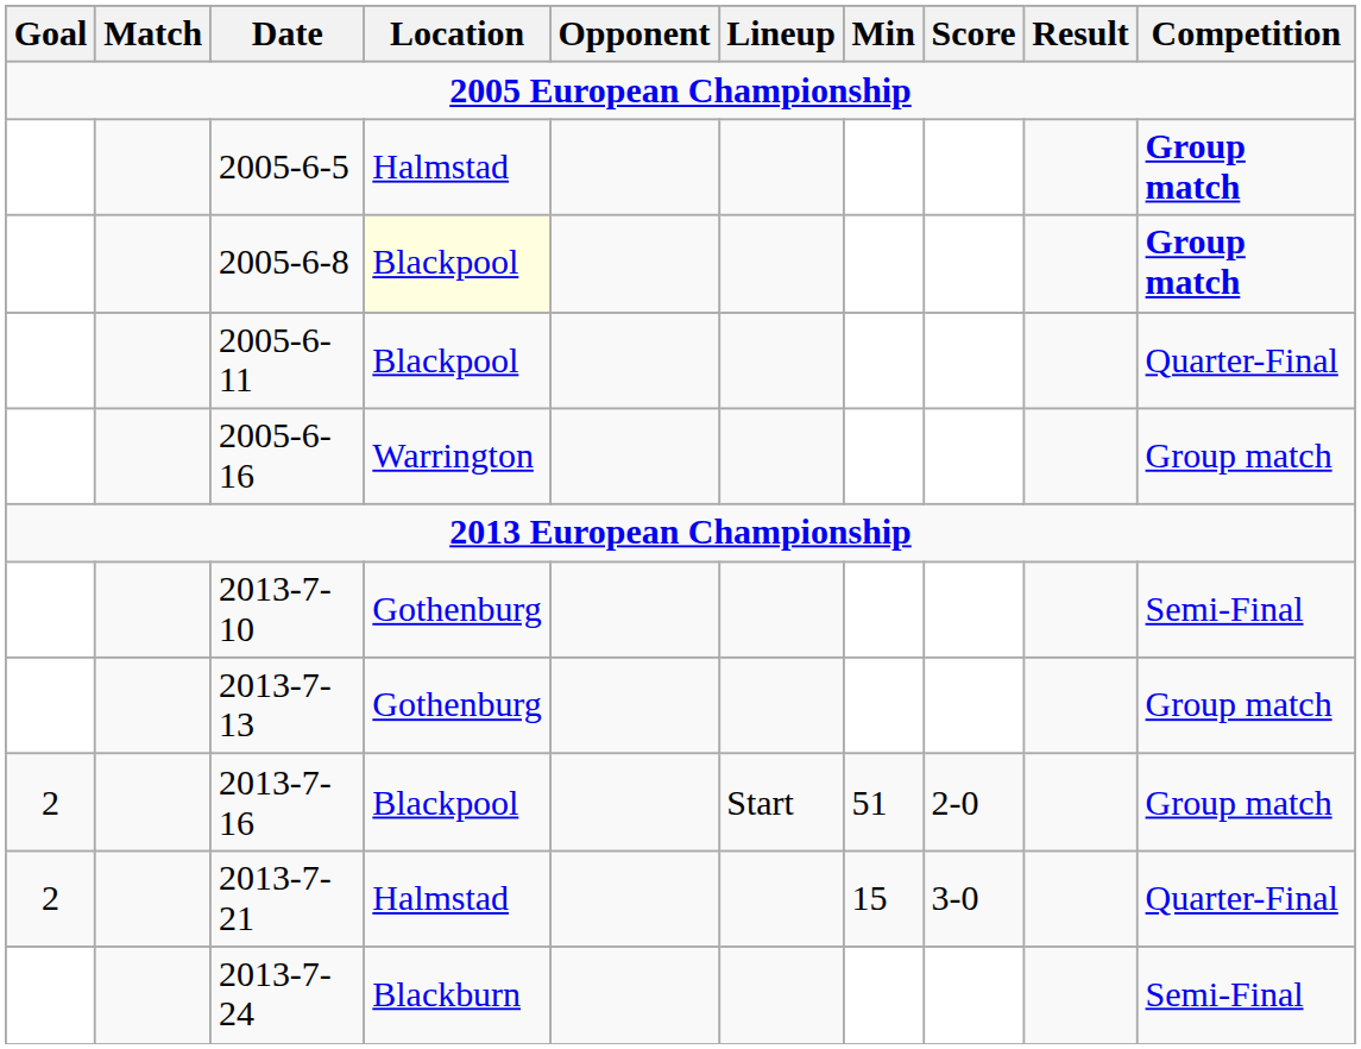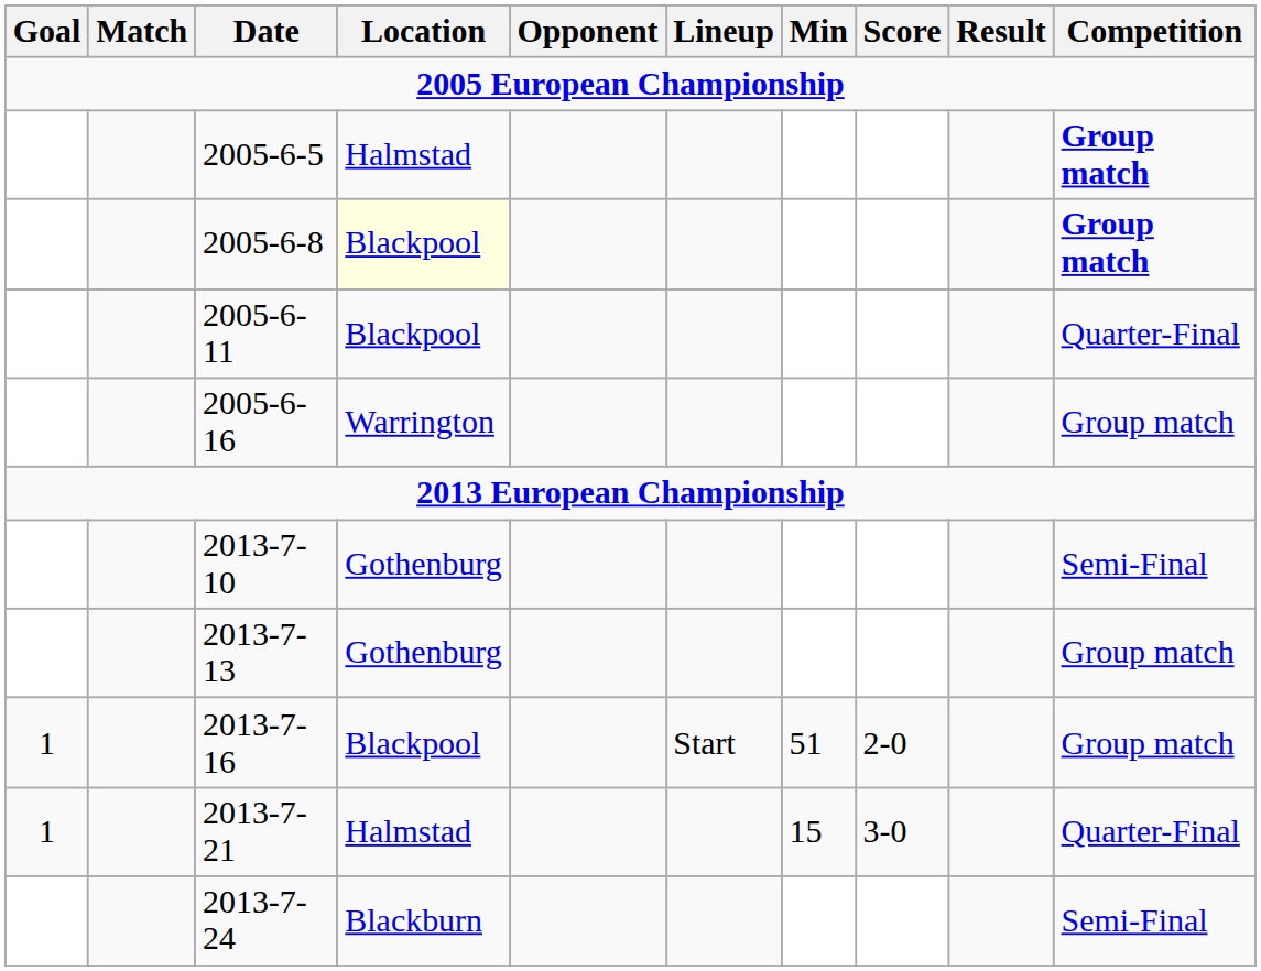2013-7-16 | Goal: 2 -> 1
2013-7-21 | Goal: 2 -> 1
